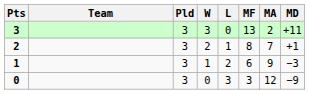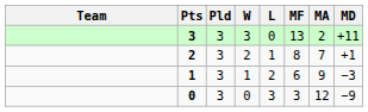columns swapped: Team <-> Pts
